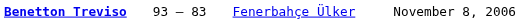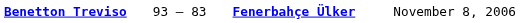Benetton Treviso | column 3: normal -> bold
